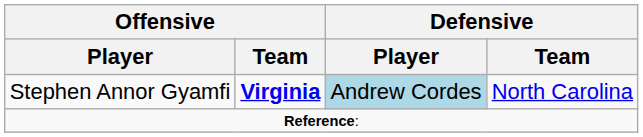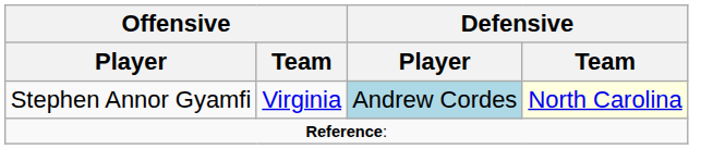Stephen Annor Gyamfi | Offensive / Team: bold -> normal
Stephen Annor Gyamfi | Defensive / Team: no background -> lightyellow background
